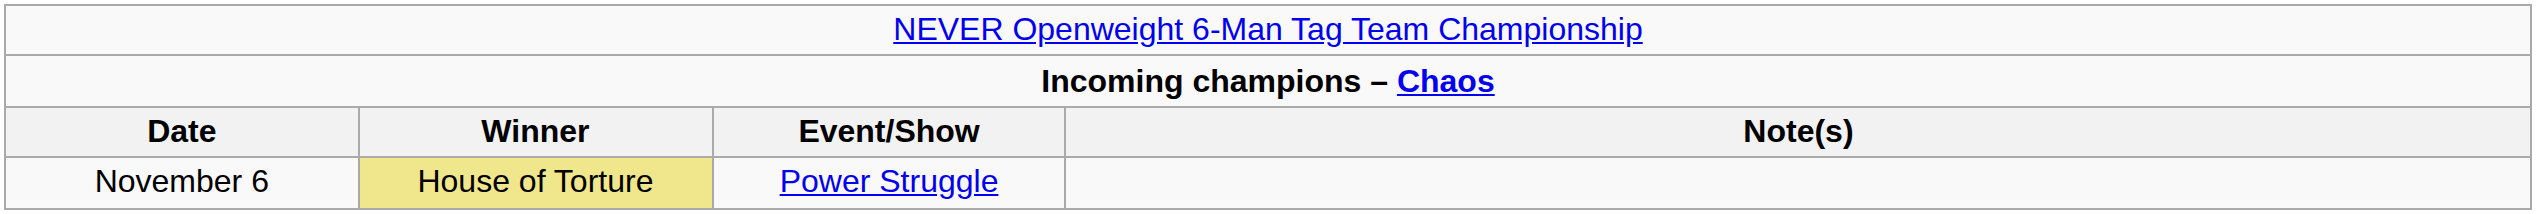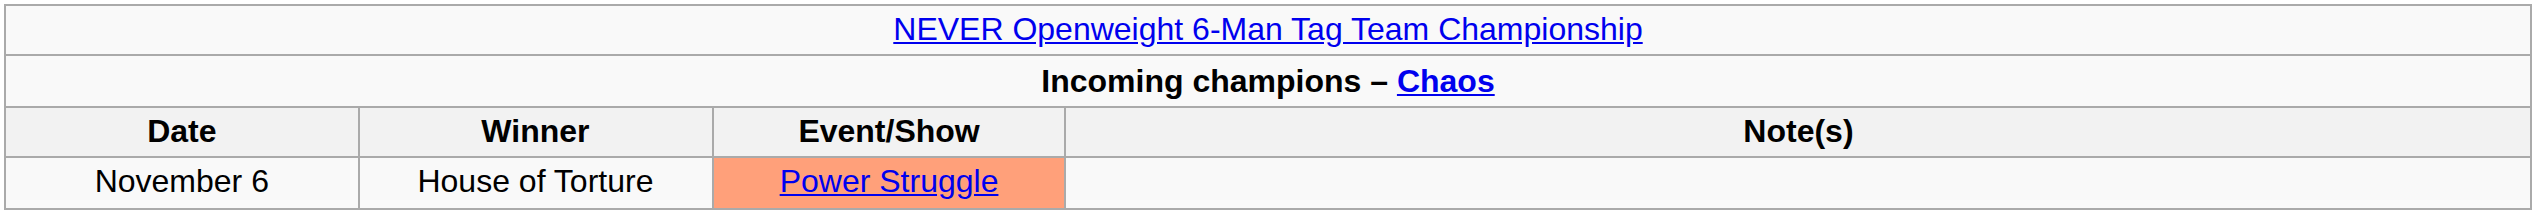November 6 | column 2: khaki background -> no background
November 6 | column 3: no background -> lightsalmon background
